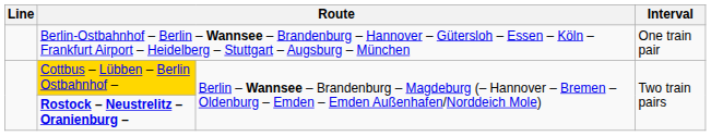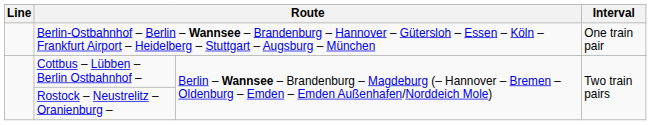Cottbus – Lübben – Berlin Ostbahnhof – | column 2: gold background -> no background
Rostock – Neustrelitz – Oranienburg – | column 2: bold -> normal
